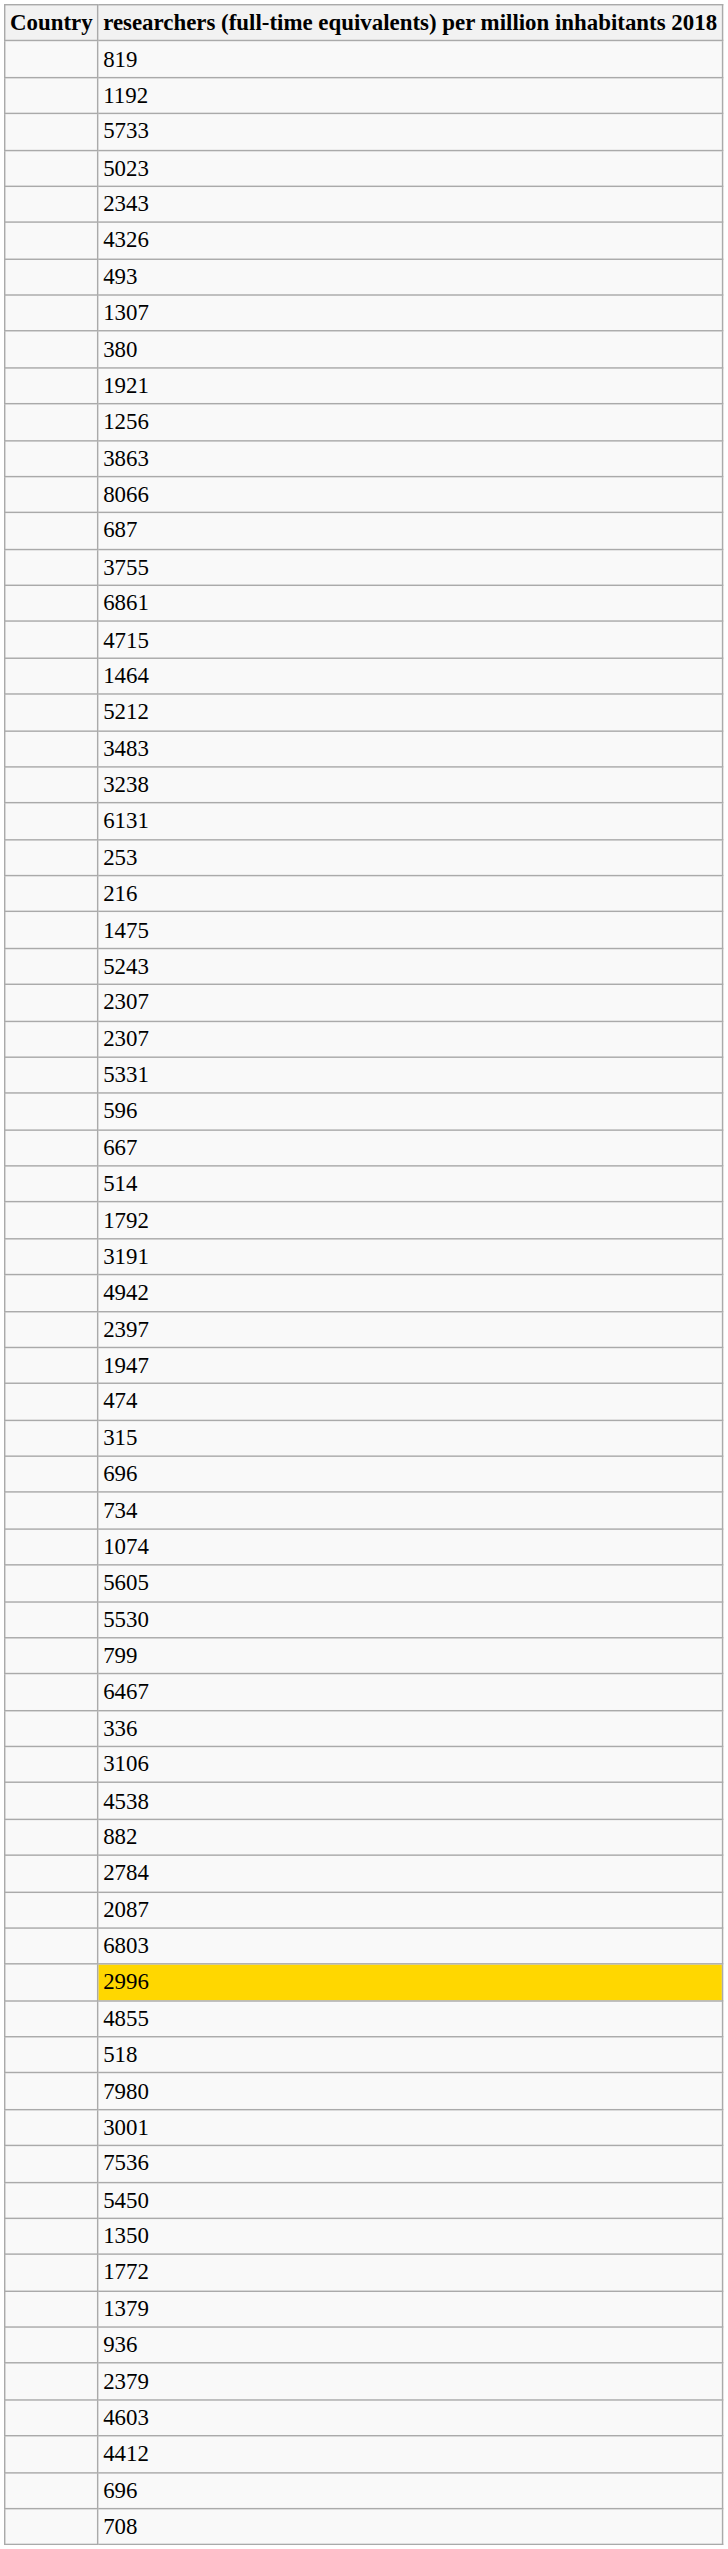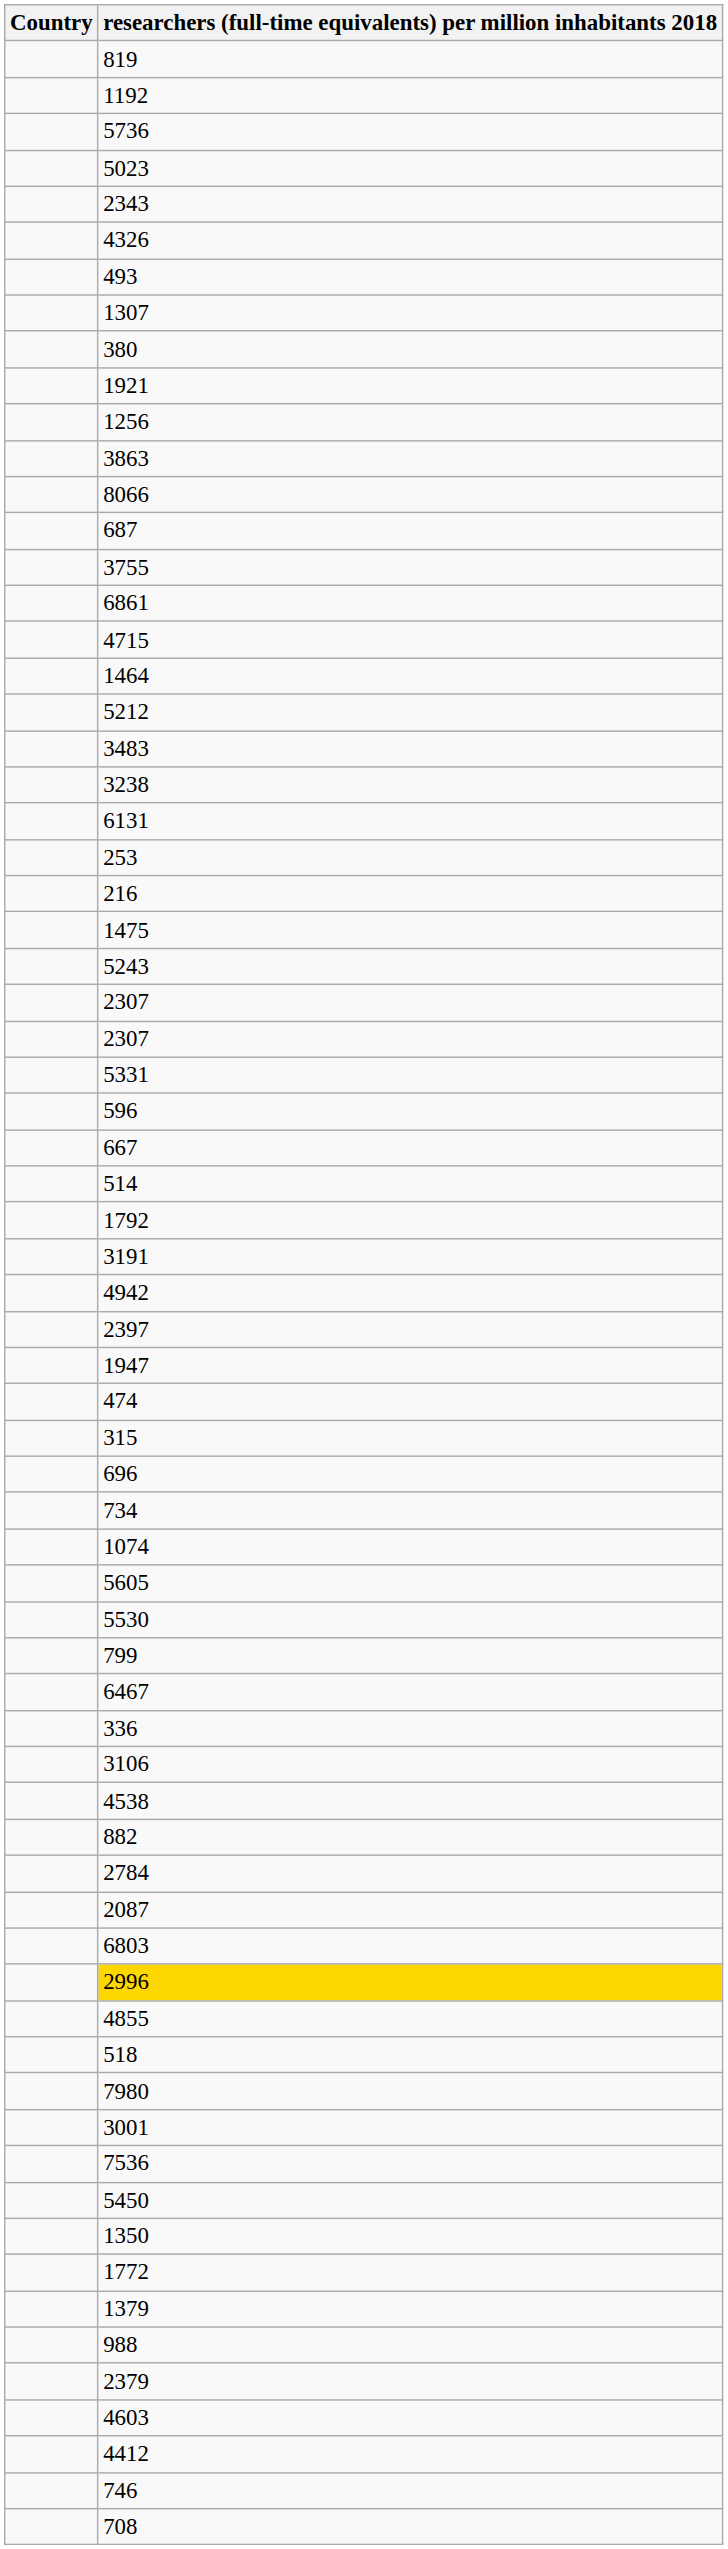row 4 | column 2: 5733 -> 5736
row 65 | column 2: 936 -> 988
row 69 | column 2: 696 -> 746
